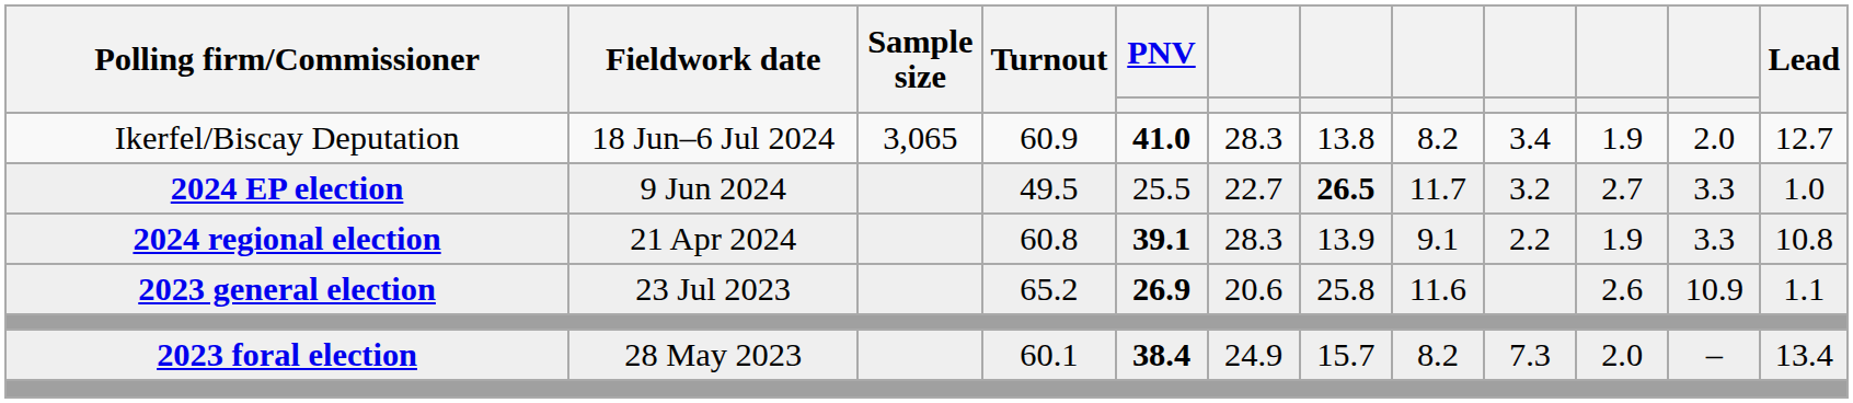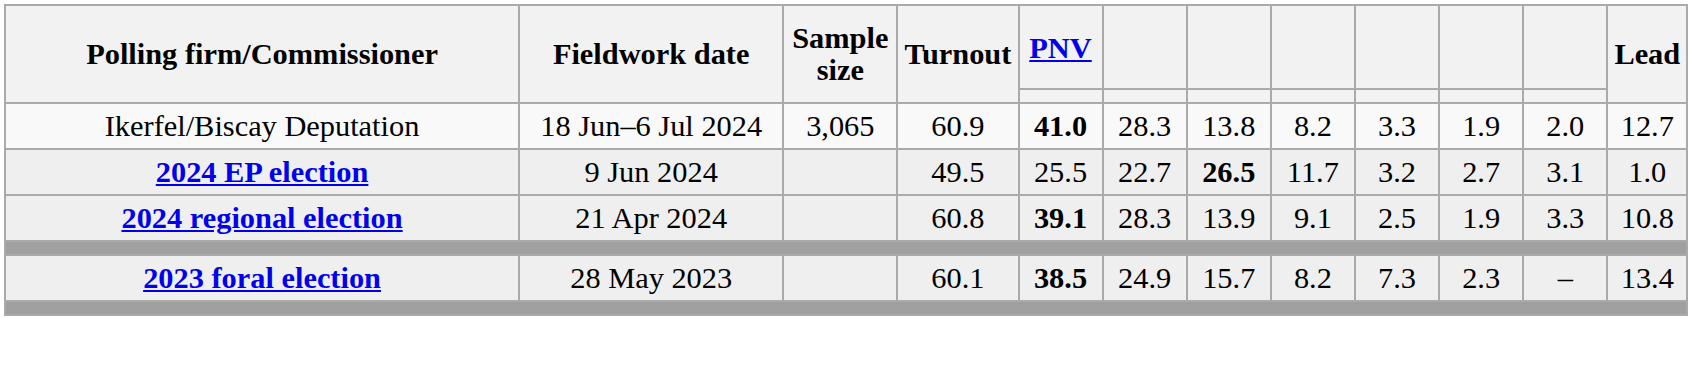Ikerfel/Biscay Deputation | column 9: 3.4 -> 3.3
2024 EP election | column 11: 3.3 -> 3.1
2024 regional election | column 9: 2.2 -> 2.5
- row: 2023 general election | 23 Jul 2023 | 65.2 | 26.9 | 20.6 | 25.8 | 11.6 | 2.6 | 10.9 | 1.1
2023 foral election | PNV: 38.4 -> 38.5
2023 foral election | column 10: 2.0 -> 2.3
